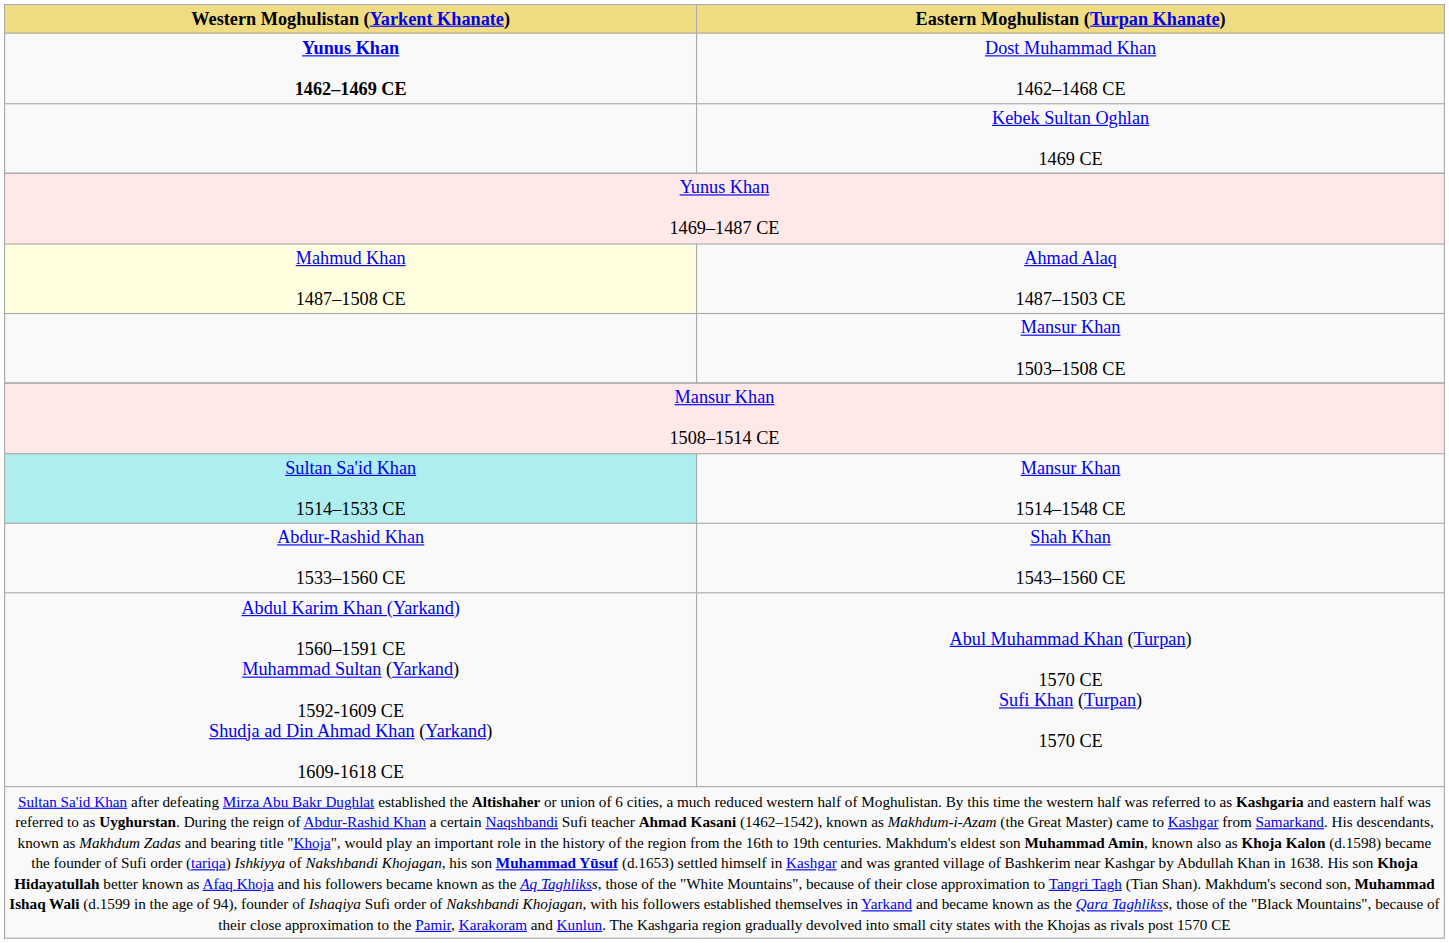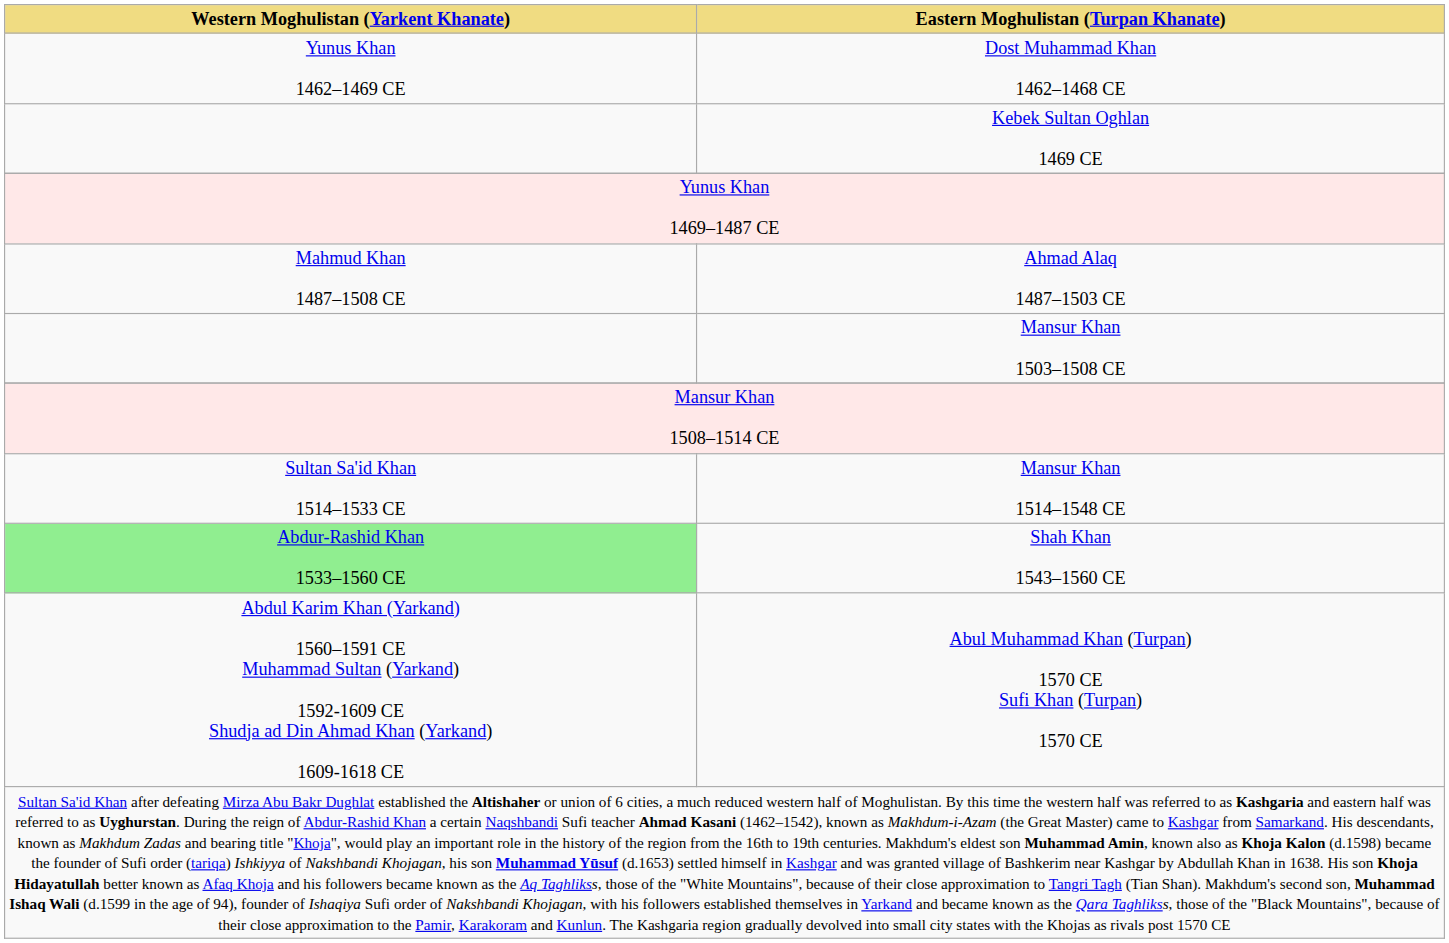Dost Muhammad Khan 1462–1468 CE | Western Moghulistan (Yarkent Khanate): bold -> normal
Ahmad Alaq 1487–1503 CE | Western Moghulistan (Yarkent Khanate): lightyellow background -> no background
Mansur Khan 1514–1548 CE | Western Moghulistan (Yarkent Khanate): paleturquoise background -> no background
Shah Khan 1543–1560 CE | Western Moghulistan (Yarkent Khanate): no background -> lightgreen background
